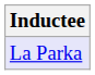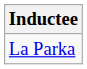row 2 | column 1: lavender background -> no background
